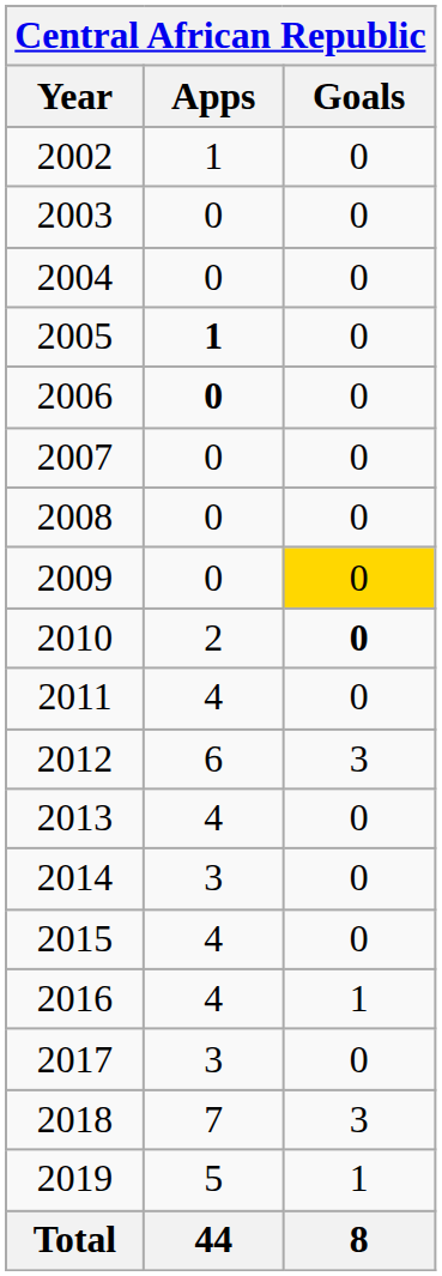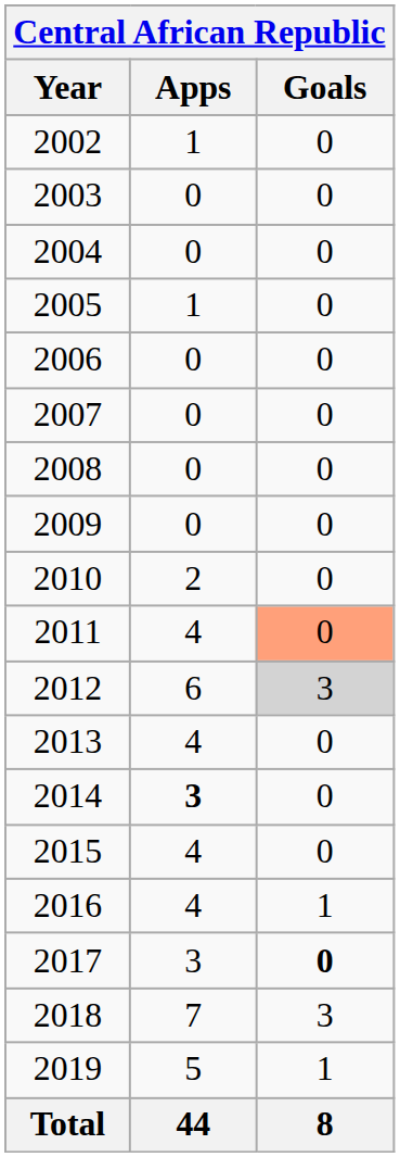2005 | Apps: bold -> normal
2006 | Apps: bold -> normal
2009 | Goals: gold background -> no background
2010 | Goals: bold -> normal
2011 | Goals: no background -> lightsalmon background
2012 | Goals: no background -> lightgrey background
2014 | Apps: normal -> bold
2017 | Goals: normal -> bold
